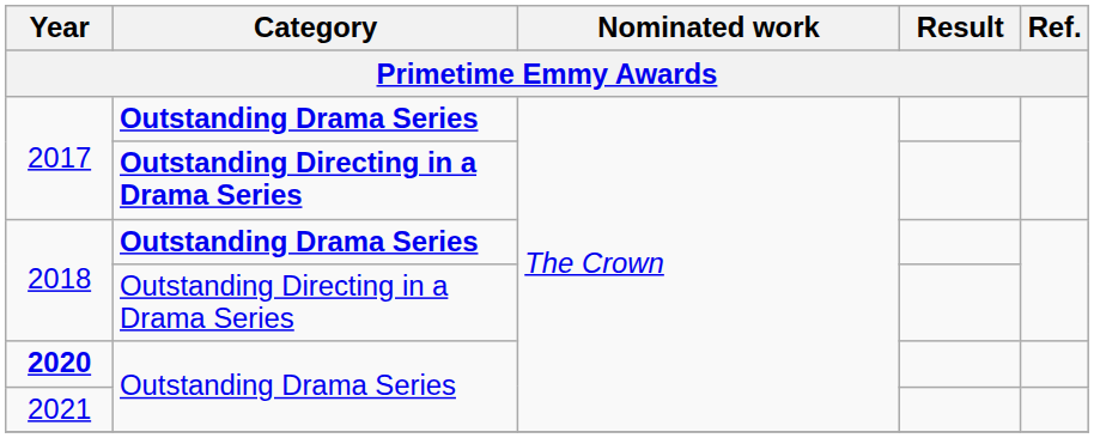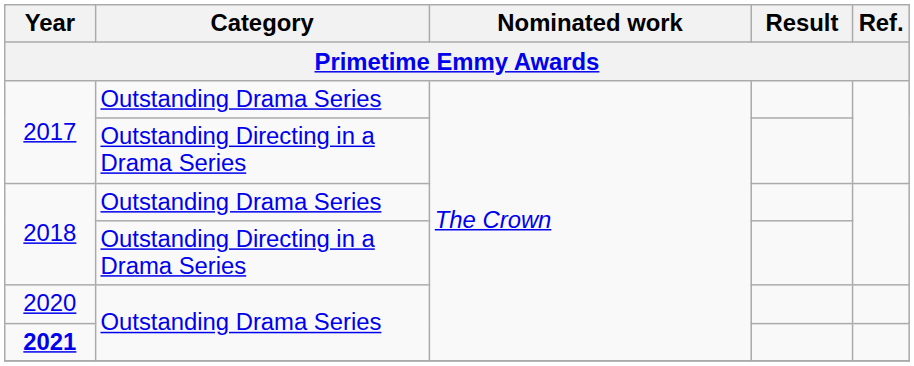2017 / Outstanding Drama Series | Category: bold -> normal
2017 / Outstanding Directing in a Drama Series | Category: bold -> normal
2018 / Outstanding Drama Series | Category: bold -> normal
2020 | Year: bold -> normal
2021 | Year: normal -> bold
